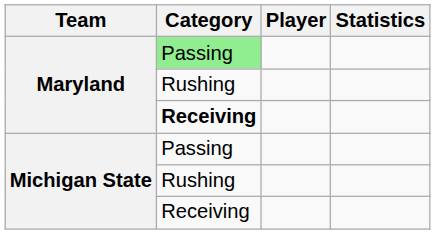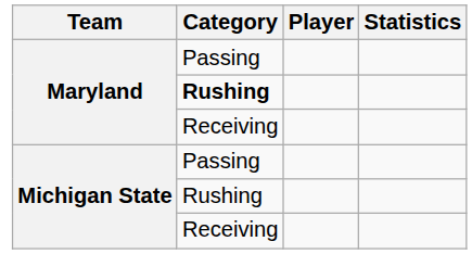Maryland / Passing | Category: lightgreen background -> no background
Maryland / Rushing | Category: normal -> bold
Maryland / Receiving | Category: bold -> normal
